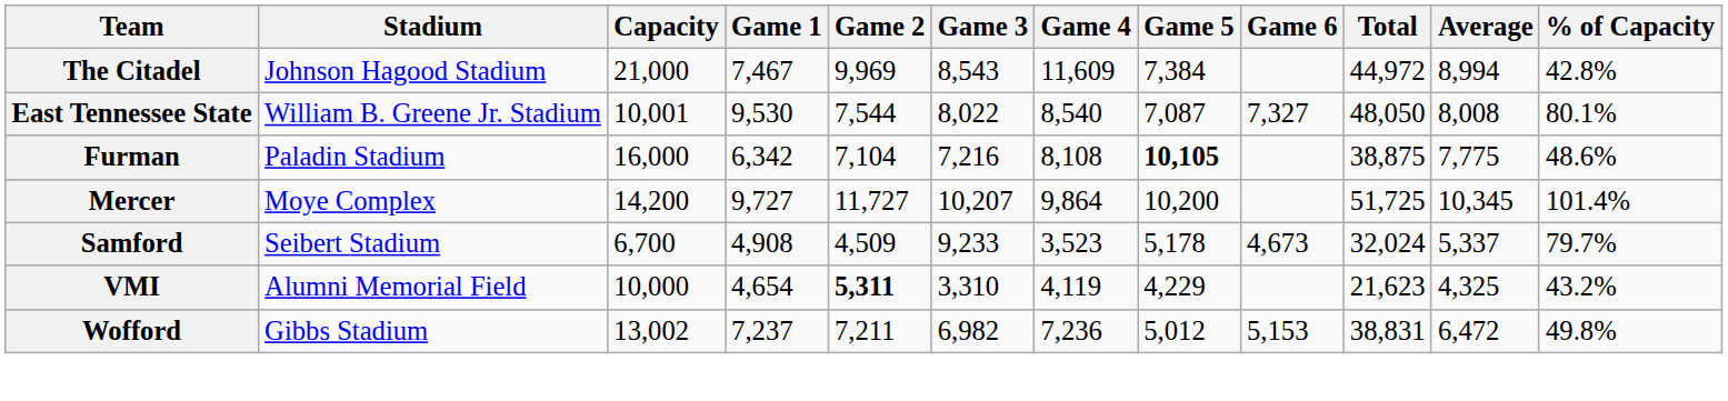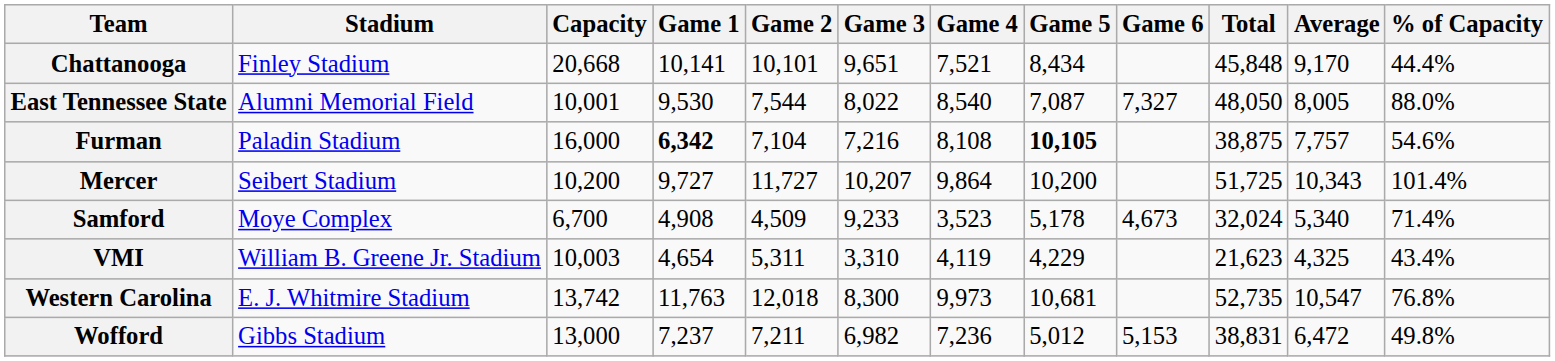+ row: Chattanooga | Finley Stadium | 20,668 | 10,141 | 10,101 | 9,651 | 7,521 | 8,434 | 45,848 | 9,170 | 44.4%
- row: The Citadel | Johnson Hagood Stadium | 21,000 | 7,467 | 9,969 | 8,543 | 11,609 | 7,384 | 44,972 | 8,994 | 42.8%
East Tennessee State | Stadium: William B. Greene Jr. Stadium -> Alumni Memorial Field
East Tennessee State | Average: 8,008 -> 8,005
East Tennessee State | % of Capacity: 80.1% -> 88.0%
Furman | Game 1: normal -> bold
Furman | Average: 7,775 -> 7,757
Furman | % of Capacity: 48.6% -> 54.6%
Mercer | Stadium: Moye Complex -> Seibert Stadium
Mercer | Capacity: 14,200 -> 10,200
Mercer | Average: 10,345 -> 10,343
Samford | Stadium: Seibert Stadium -> Moye Complex
Samford | Average: 5,337 -> 5,340
Samford | % of Capacity: 79.7% -> 71.4%
VMI | Stadium: Alumni Memorial Field -> William B. Greene Jr. Stadium
VMI | Capacity: 10,000 -> 10,003
VMI | Game 2: bold -> normal
VMI | % of Capacity: 43.2% -> 43.4%
+ row: Western Carolina | E. J. Whitmire Stadium | 13,742 | 11,763 | 12,018 | 8,300 | 9,973 | 10,681 | 52,735 | 10,547 | 76.8%
Wofford | Capacity: 13,002 -> 13,000
